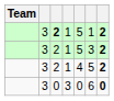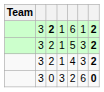row 2 | column 5: 5 -> 6
row 4 | column 6: 5 -> 3
row 5 | column 5: 0 -> 2
